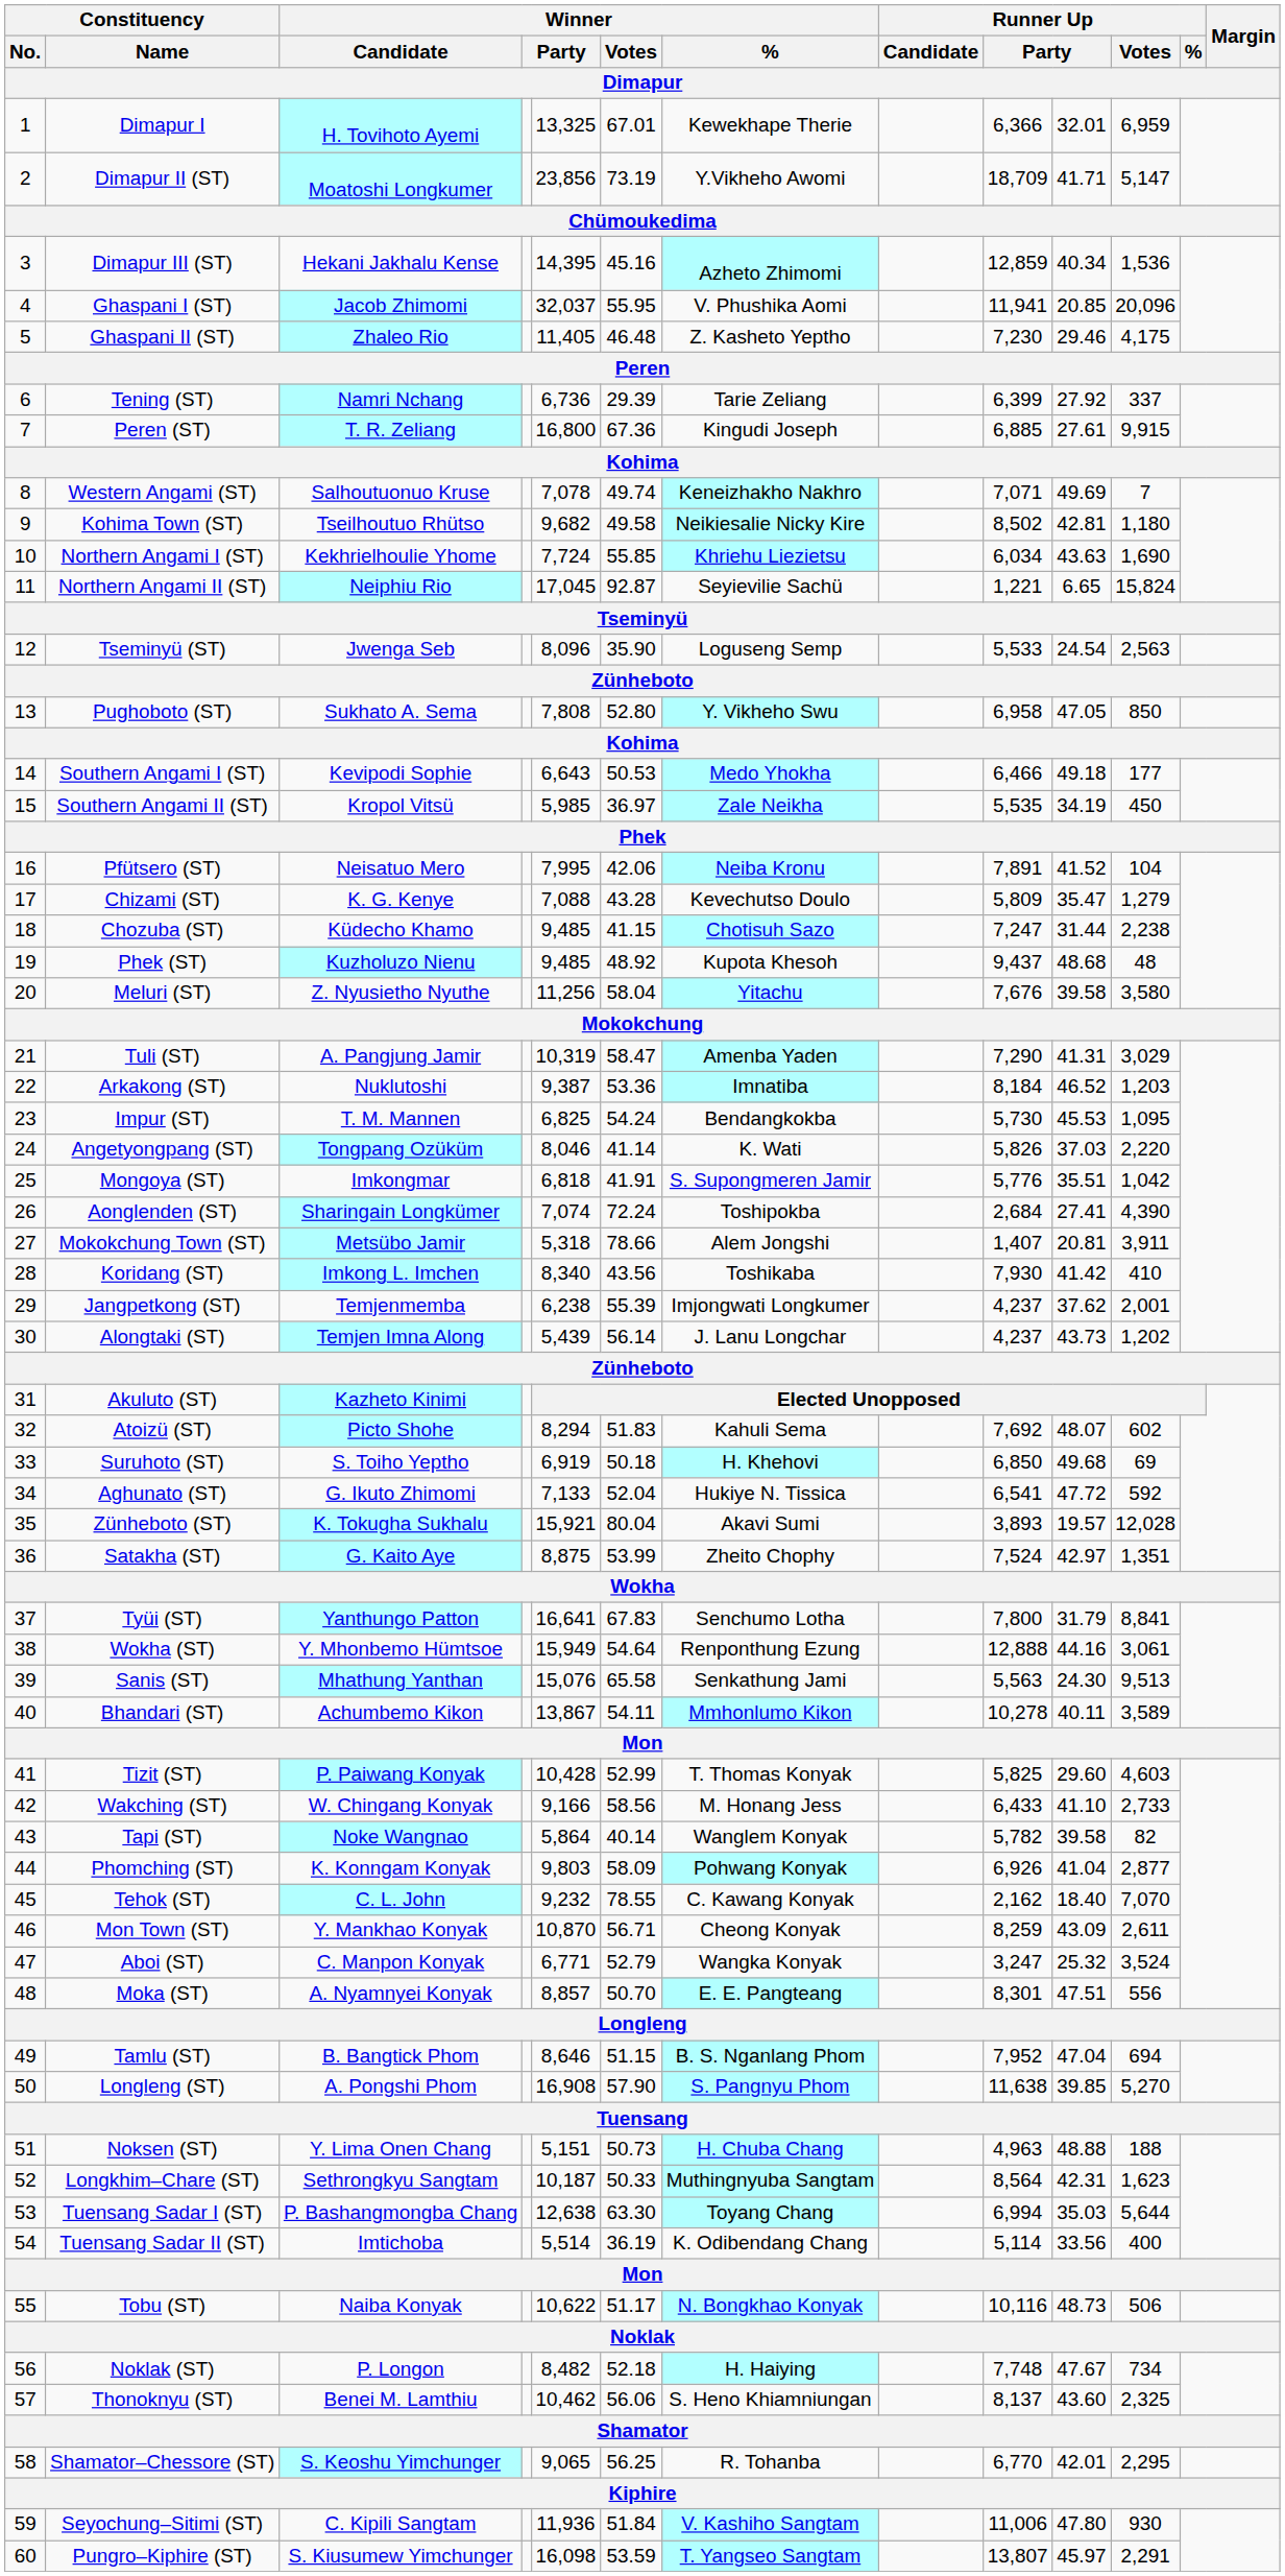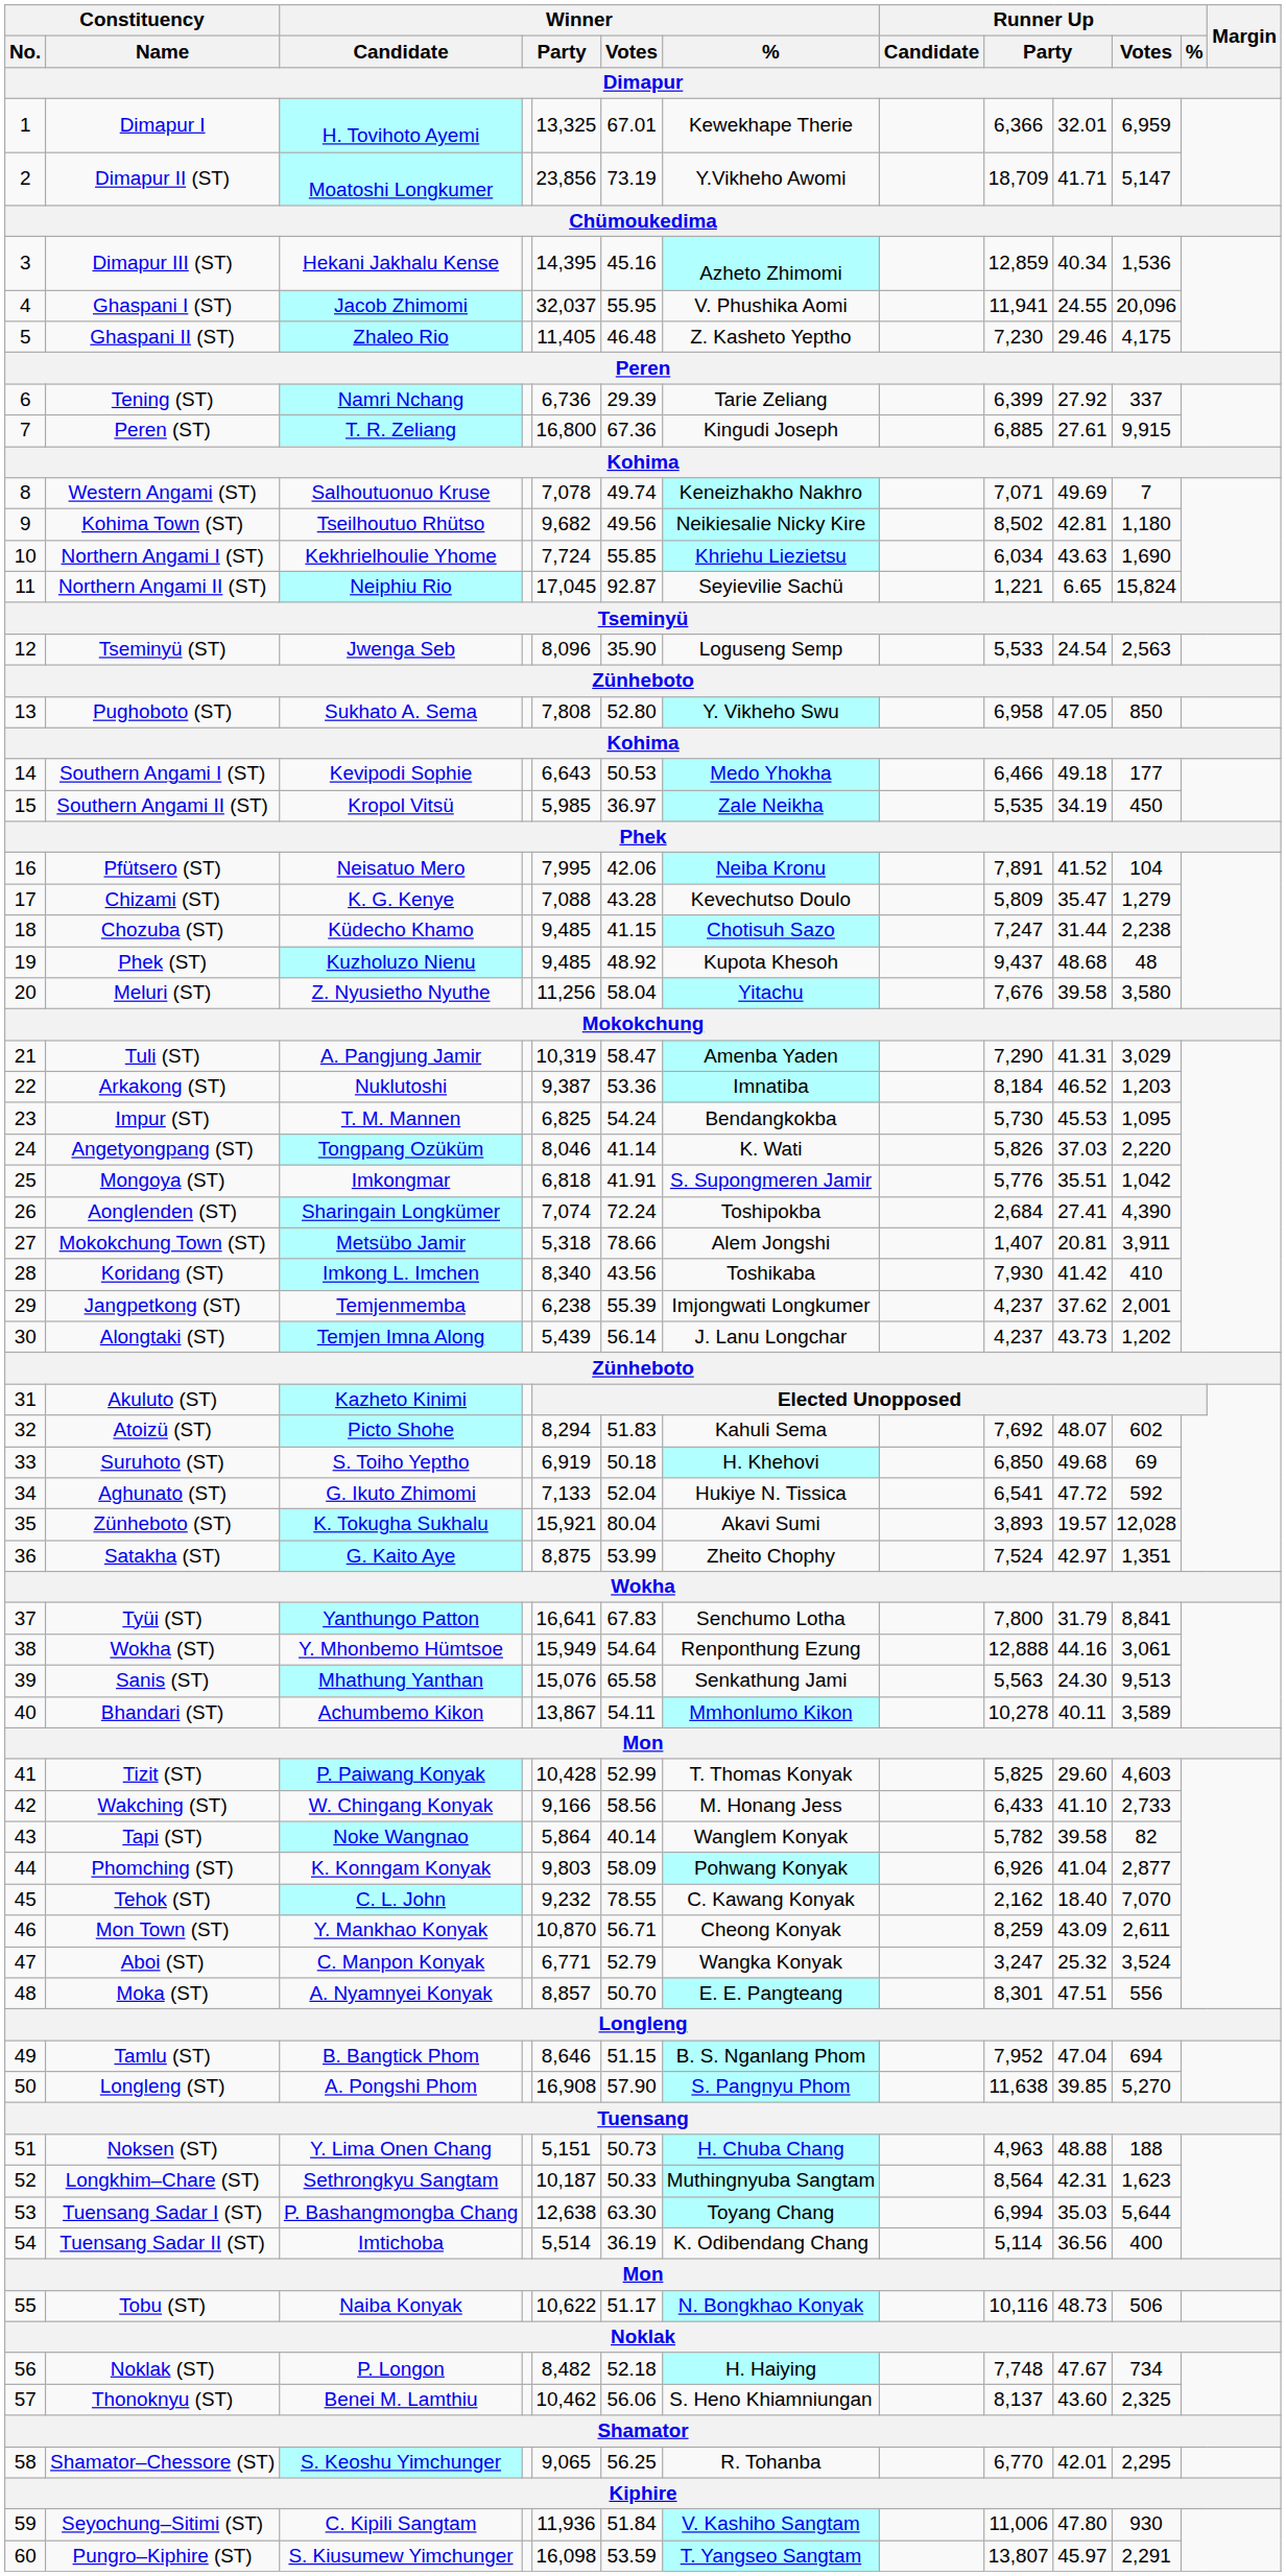Ghaspani I (ST) | column 10: 20.85 -> 24.55
Kohima Town (ST) | Winner / Votes: 49.58 -> 49.56
Tuensang Sadar II (ST) | column 10: 33.56 -> 36.56
